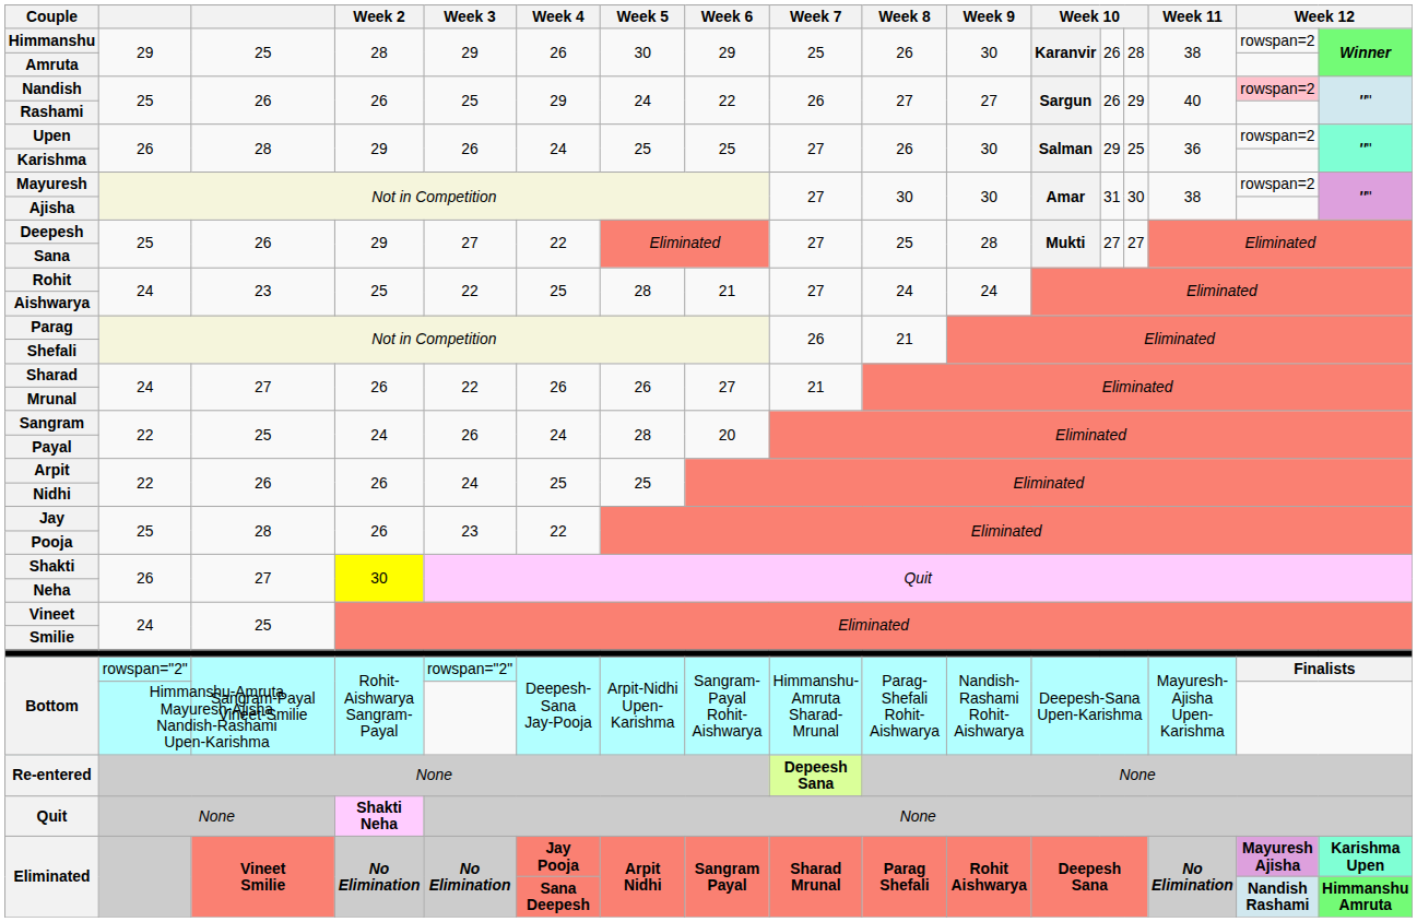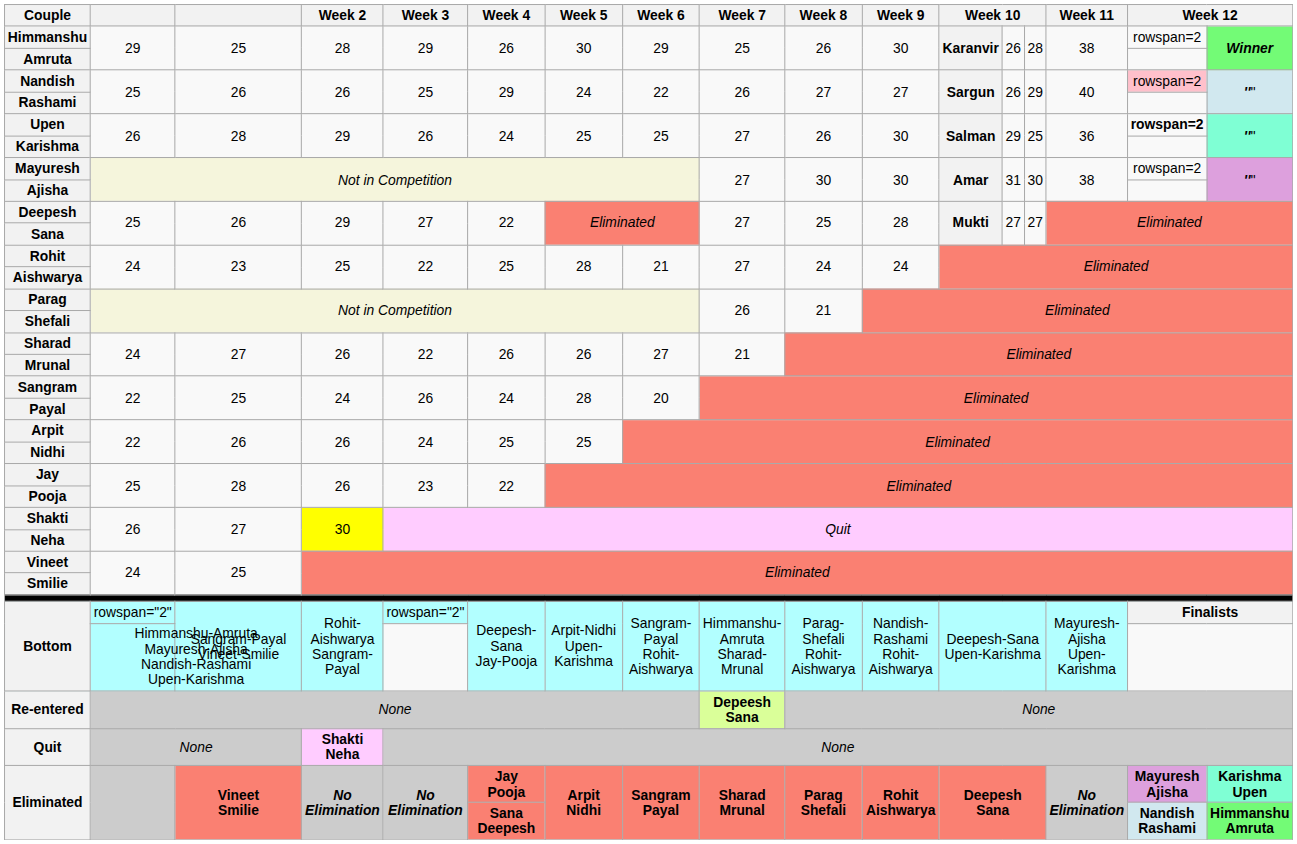Upen | column 16: normal -> bold
